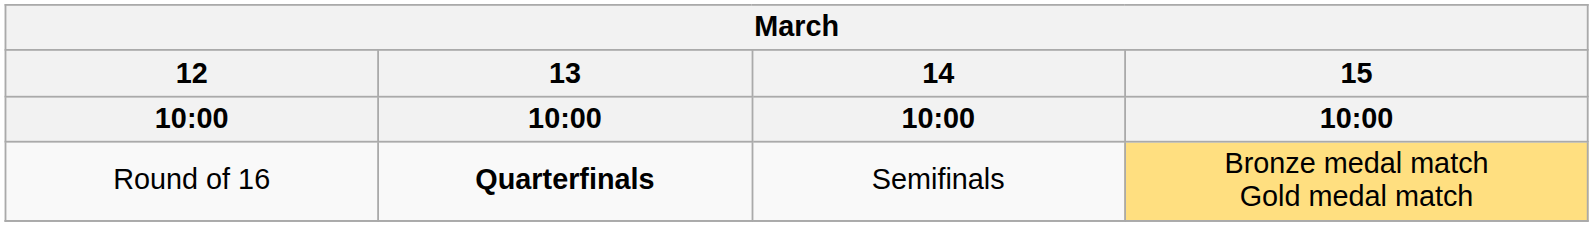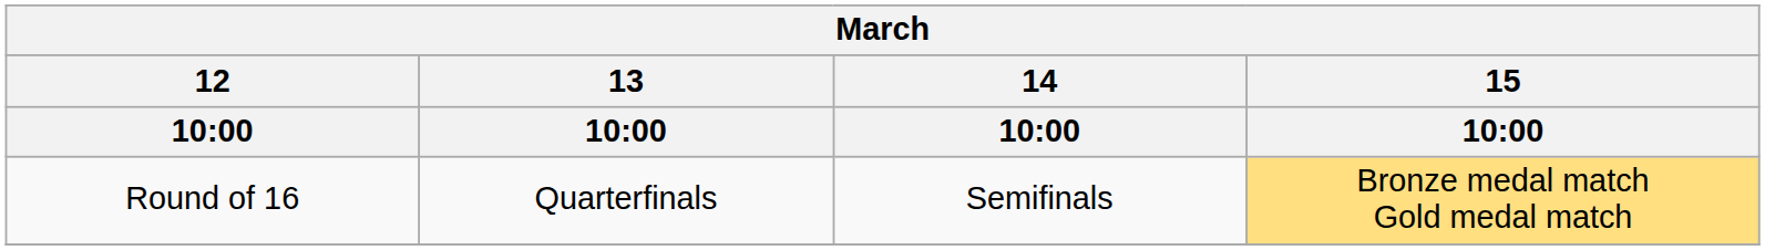Round of 16 | 13 / 10:00: bold -> normal
